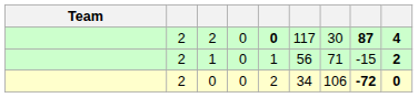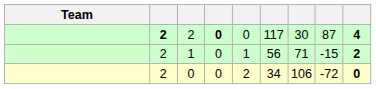row 2 | column 2: normal -> bold
row 2 | column 4: normal -> bold
row 2 | column 5: bold -> normal
row 2 | column 8: bold -> normal
row 4 | column 8: bold -> normal
